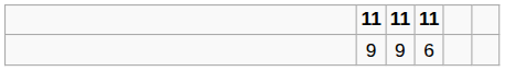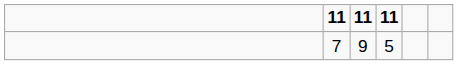row 2 | column 2: 9 -> 7
row 2 | column 4: 6 -> 5
